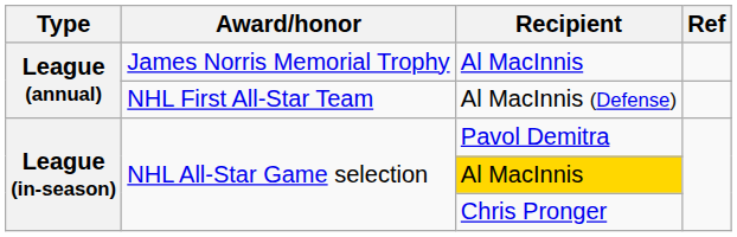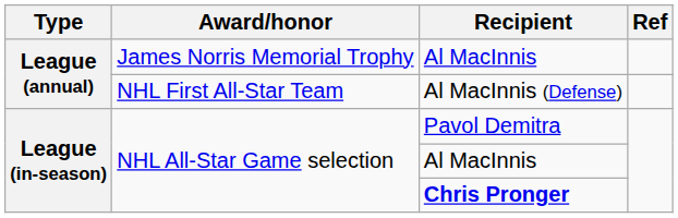NHL All-Star Game selection / Al MacInnis | Recipient: gold background -> no background
Chris Pronger | Recipient: normal -> bold
